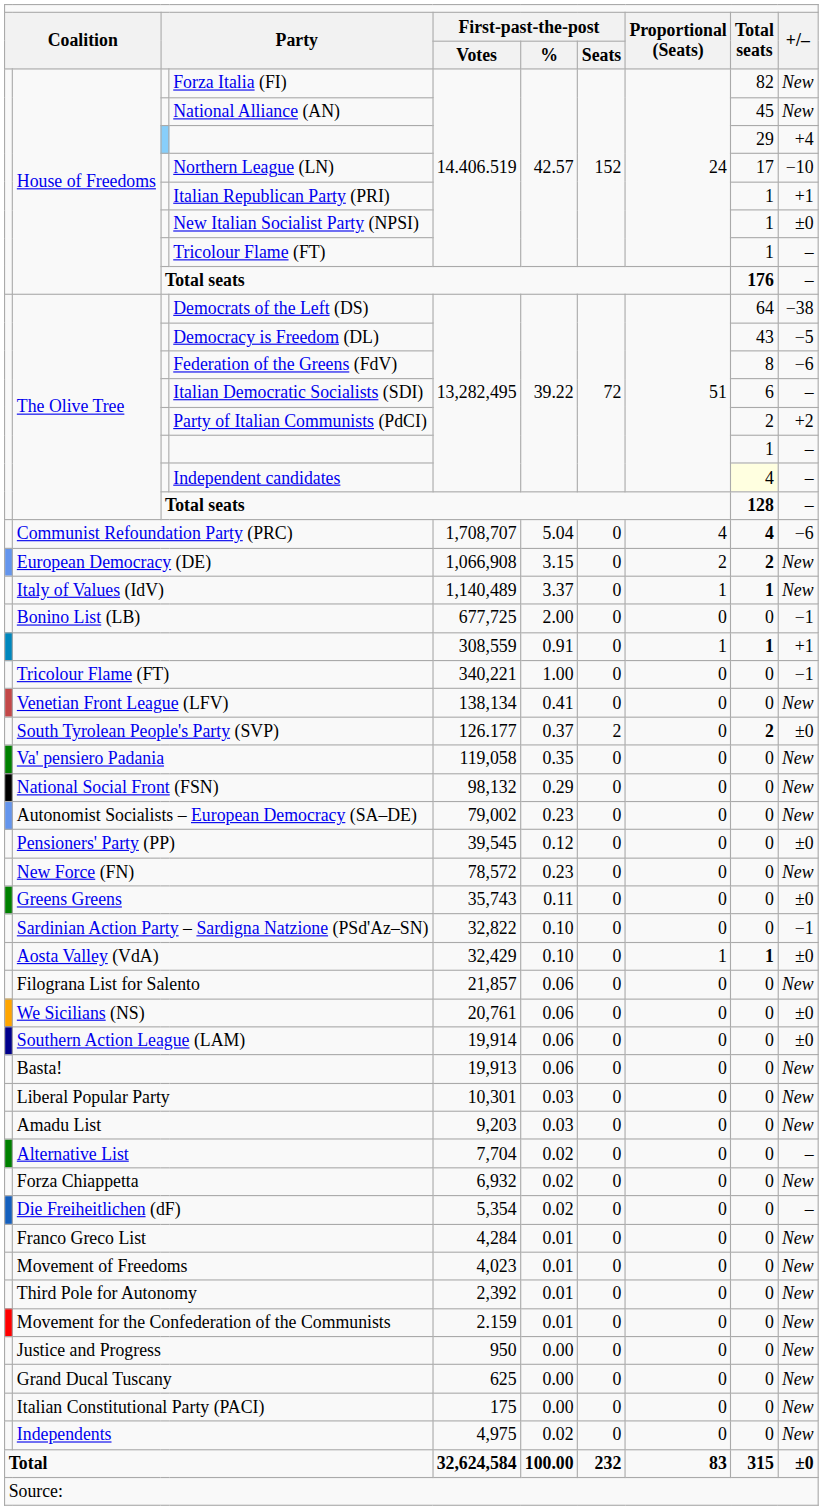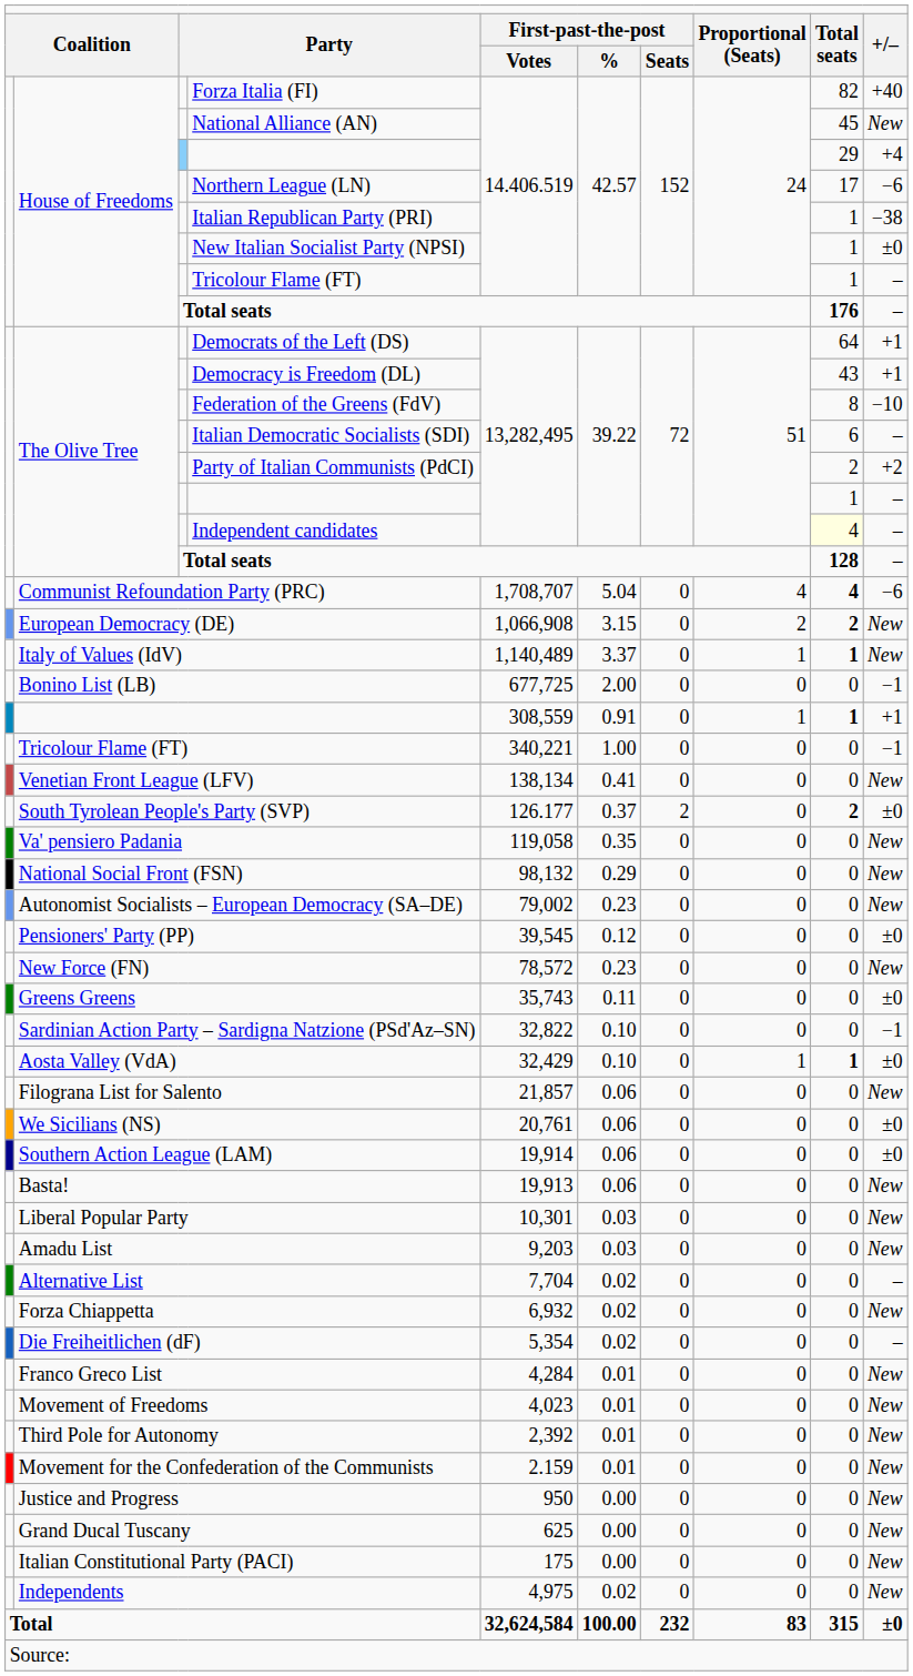Forza Italia (FI) | column 10: New -> +40
Northern League (LN) | column 10: −10 -> −6
Italian Republican Party (PRI) | column 10: +1 -> −38
Democrats of the Left (DS) | column 10: −38 -> +1
Democracy is Freedom (DL) | column 10: −5 -> +1
Federation of the Greens (FdV) | column 10: −6 -> −10
